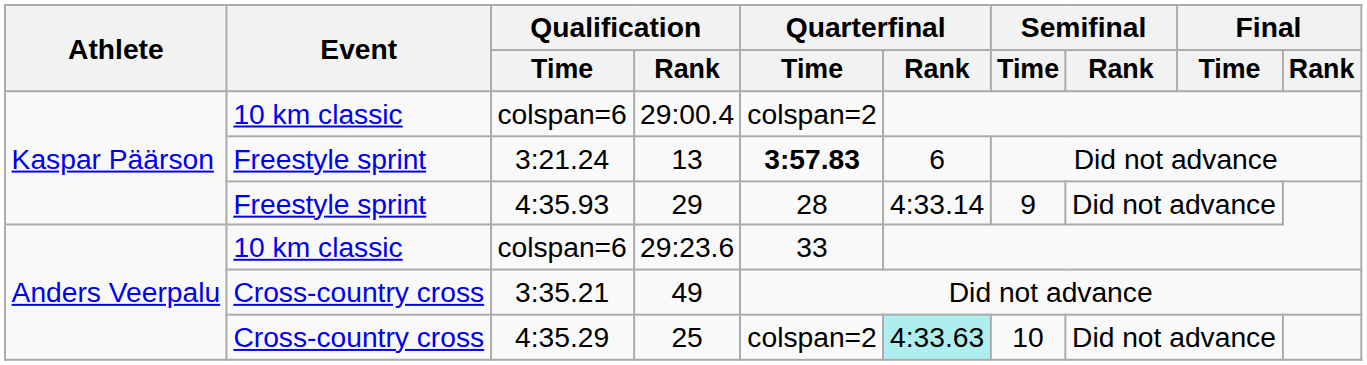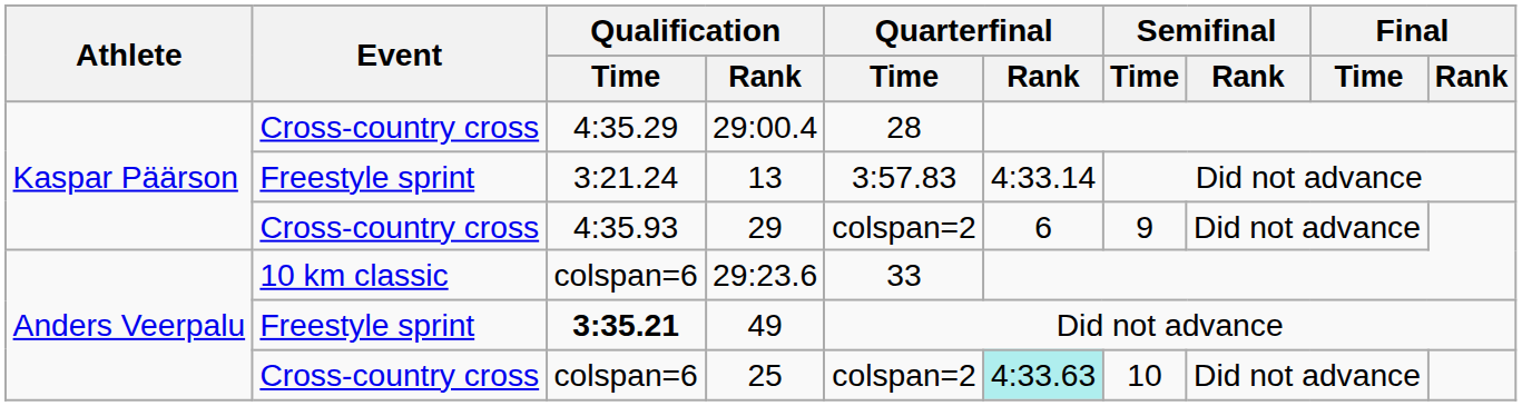29:00.4 | Event: 10 km classic -> Cross-country cross
29:00.4 | Qualification / Time: colspan=6 -> 4:35.29
29:00.4 | Quarterfinal / Time: colspan=2 -> 28
13 | Quarterfinal / Time: bold -> normal
13 | Quarterfinal / Rank: 6 -> 4:33.14
29 | Event: Freestyle sprint -> Cross-country cross
29 | Quarterfinal / Time: 28 -> colspan=2
29 | Quarterfinal / Rank: 4:33.14 -> 6
49 | Event: Cross-country cross -> Freestyle sprint
49 | Qualification / Time: normal -> bold
25 | Qualification / Time: 4:35.29 -> colspan=6
